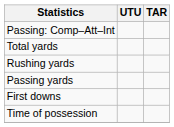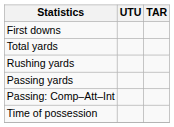rows swapped: First downs <-> Passing: Comp–Att–Int
